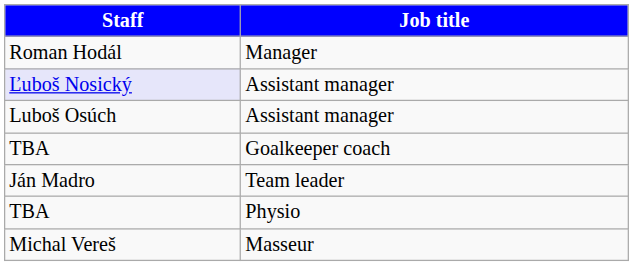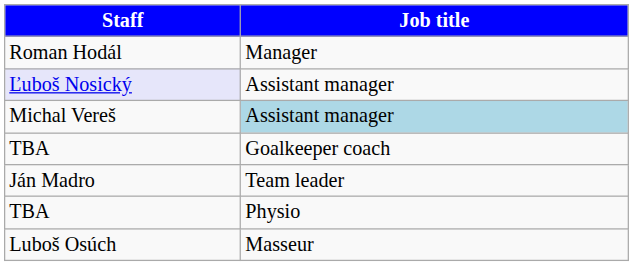row 4 | Staff: Luboš Osúch -> Michal Vereš
row 4 | Job title: no background -> lightblue background
row 8 | Staff: Michal Vereš -> Luboš Osúch
